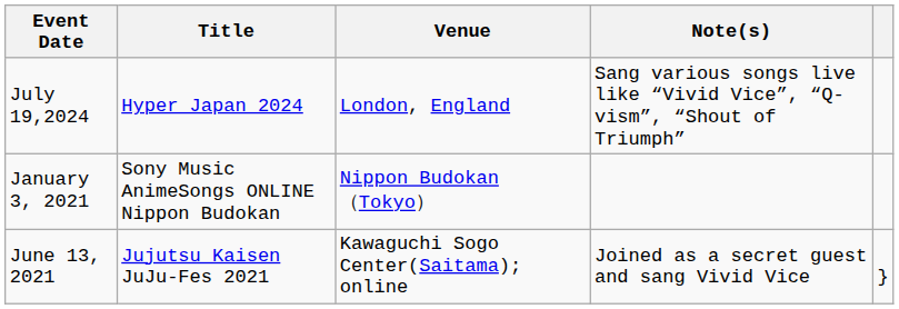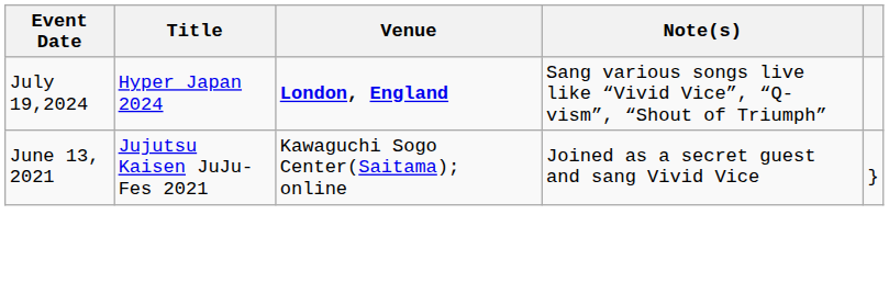July 19,2024 | Venue: normal -> bold
- row: January 3, 2021 | Sony Music AnimeSongs ONLINE Nippon Budokan | Nippon Budokan （Tokyo）
